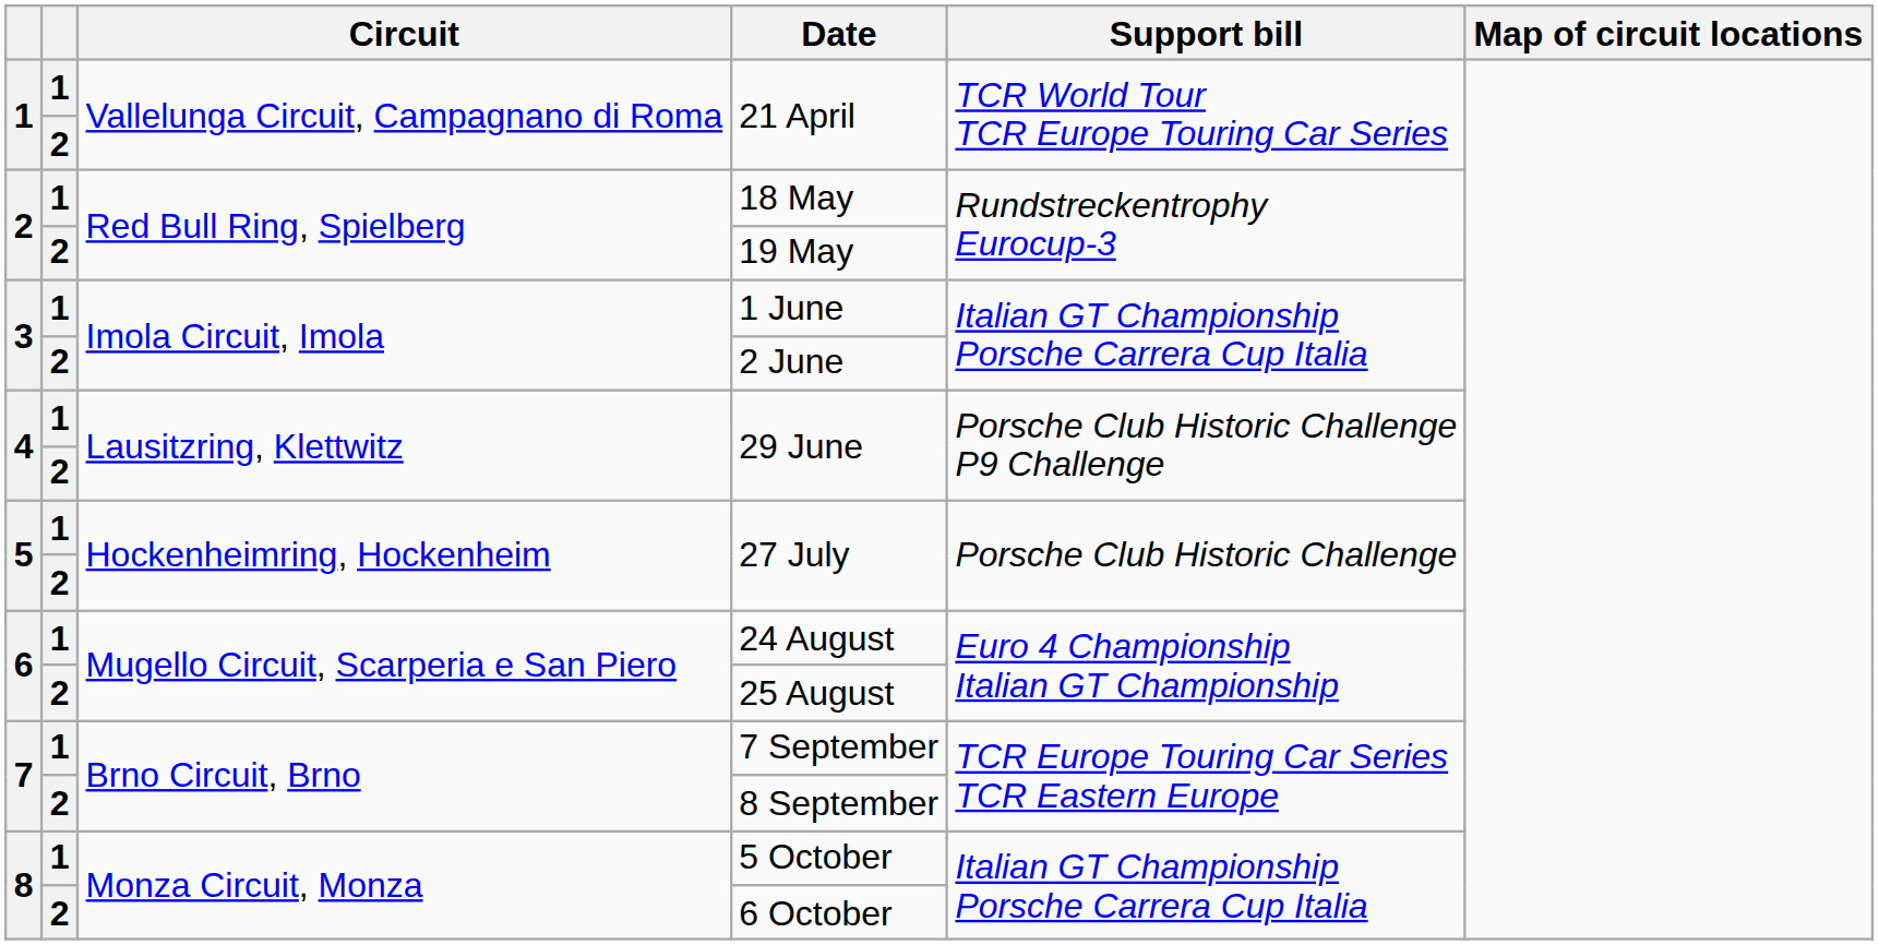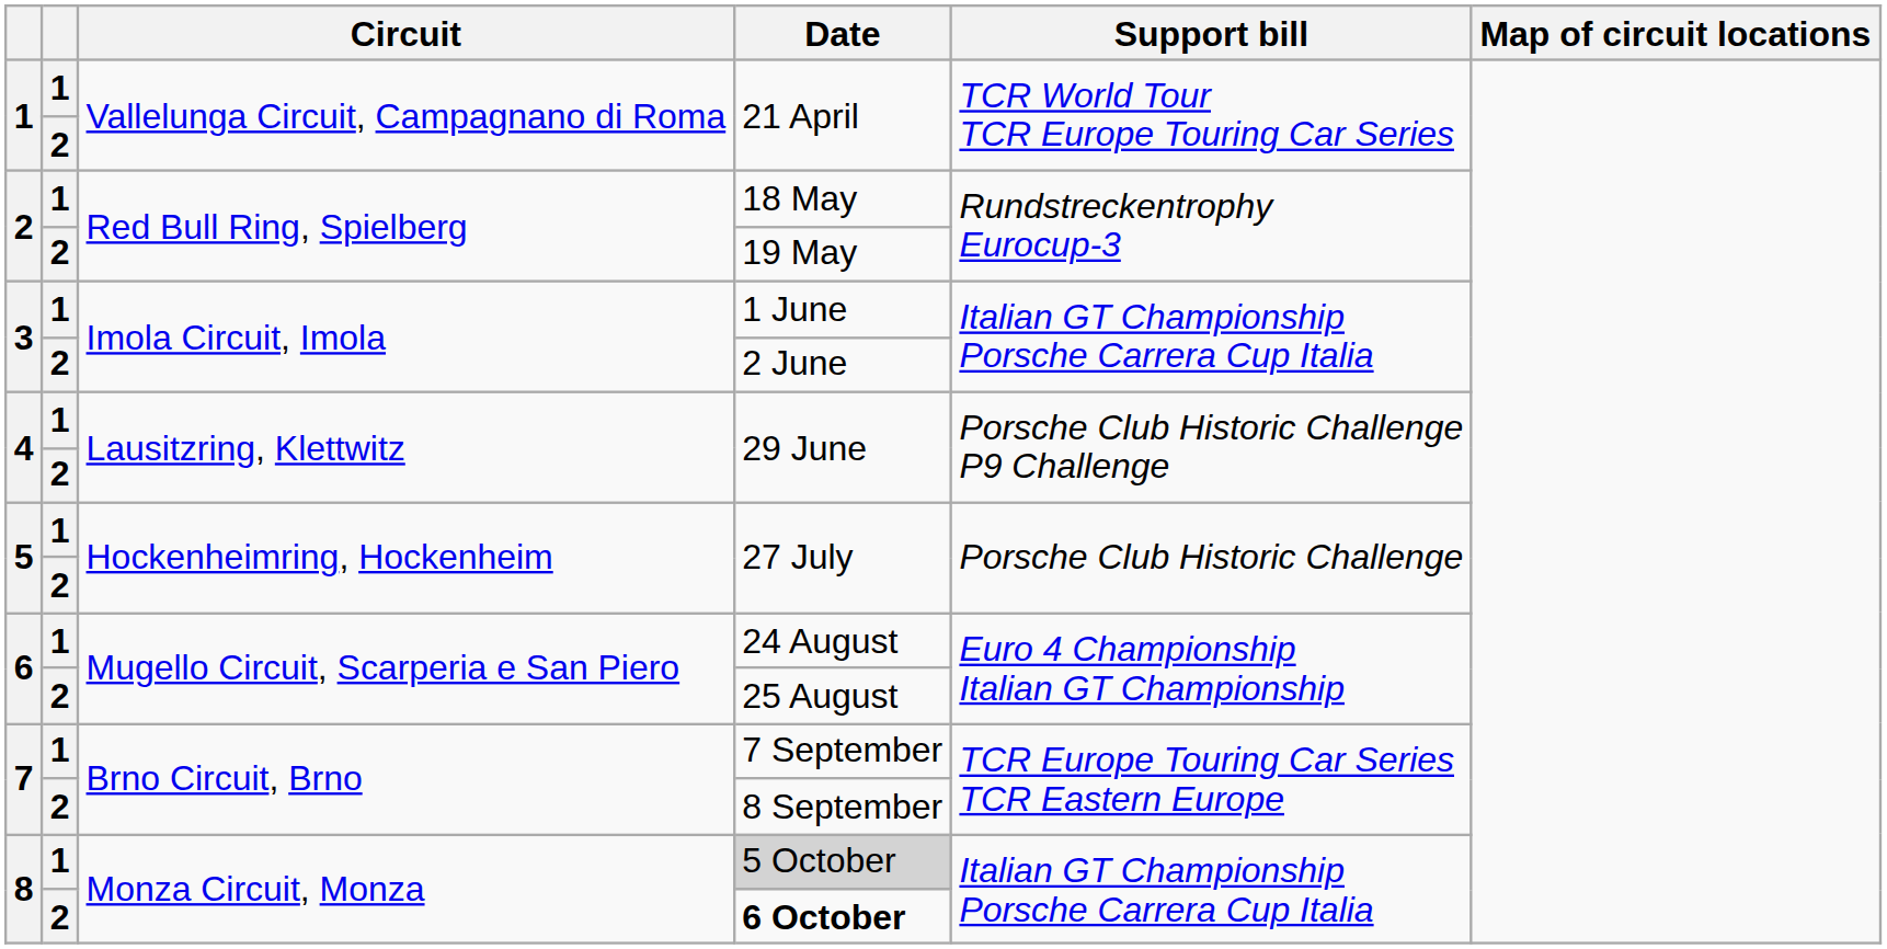5 October | Date: no background -> lightgrey background
6 October | Date: normal -> bold
